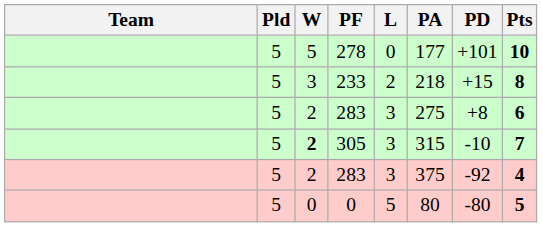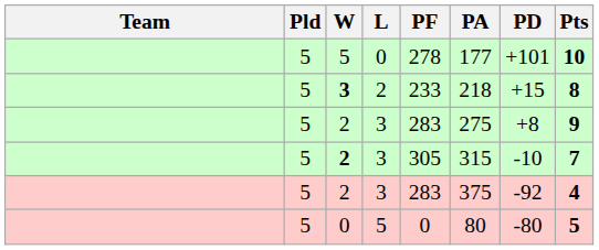columns swapped: L <-> PF
row 3 | W: normal -> bold
row 4 | Pts: 6 -> 9
